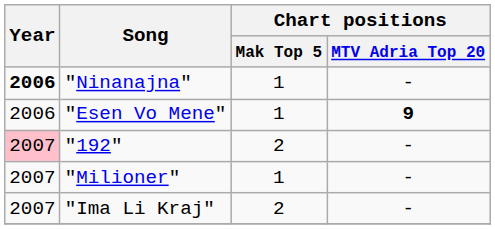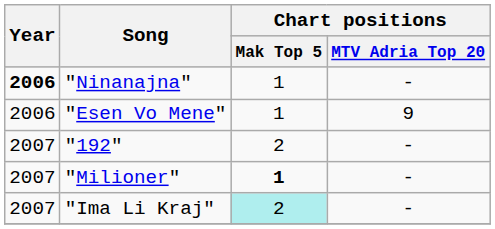"Esen Vo Mene" | Chart positions / MTV Adria Top 20: bold -> normal
"192" | Year: pink background -> no background
"Milioner" | Chart positions / Mak Top 5: normal -> bold
"Ima Li Kraj" | Chart positions / Mak Top 5: no background -> paleturquoise background
